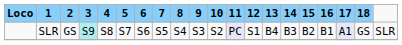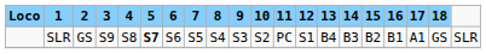row 2 | 3: paleturquoise background -> no background
row 2 | 5: normal -> bold
row 2 | 11: lavender background -> no background
row 2 | 17: lavender background -> no background
